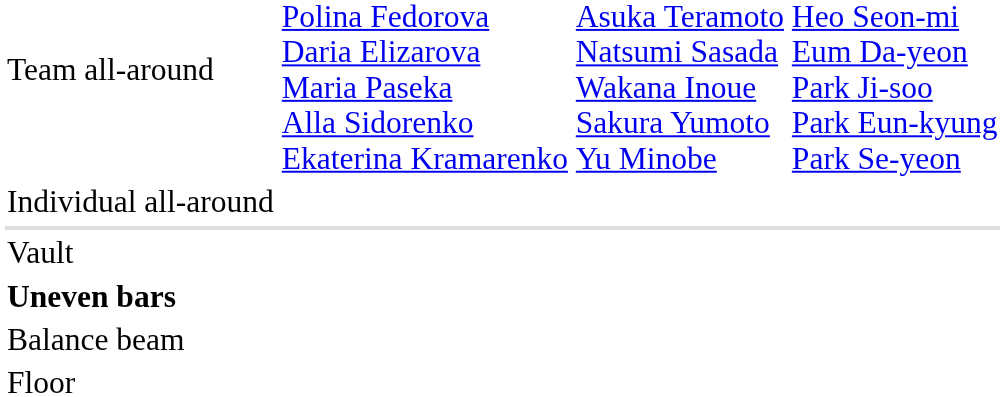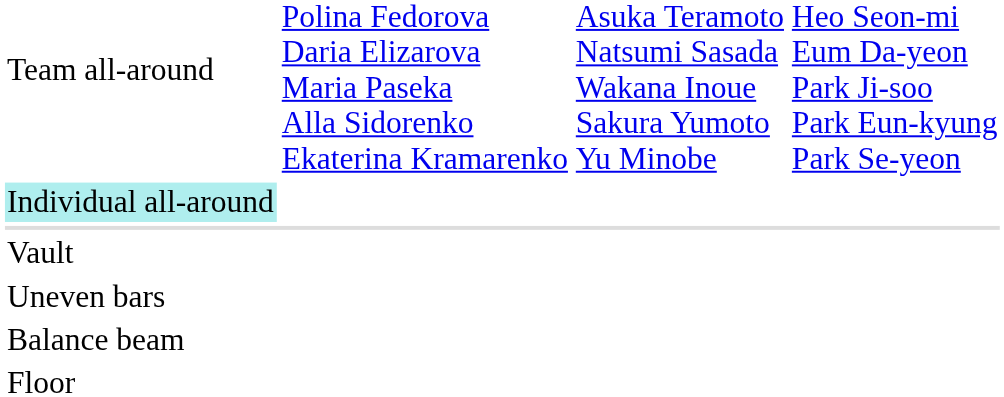Individual all-around | column 1: no background -> paleturquoise background
Uneven bars | column 1: bold -> normal
